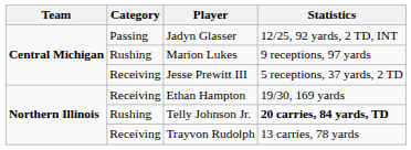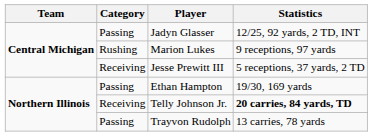Ethan Hampton | Category: Receiving -> Passing
Telly Johnson Jr. | Category: Rushing -> Receiving
Trayvon Rudolph | Category: Receiving -> Passing
